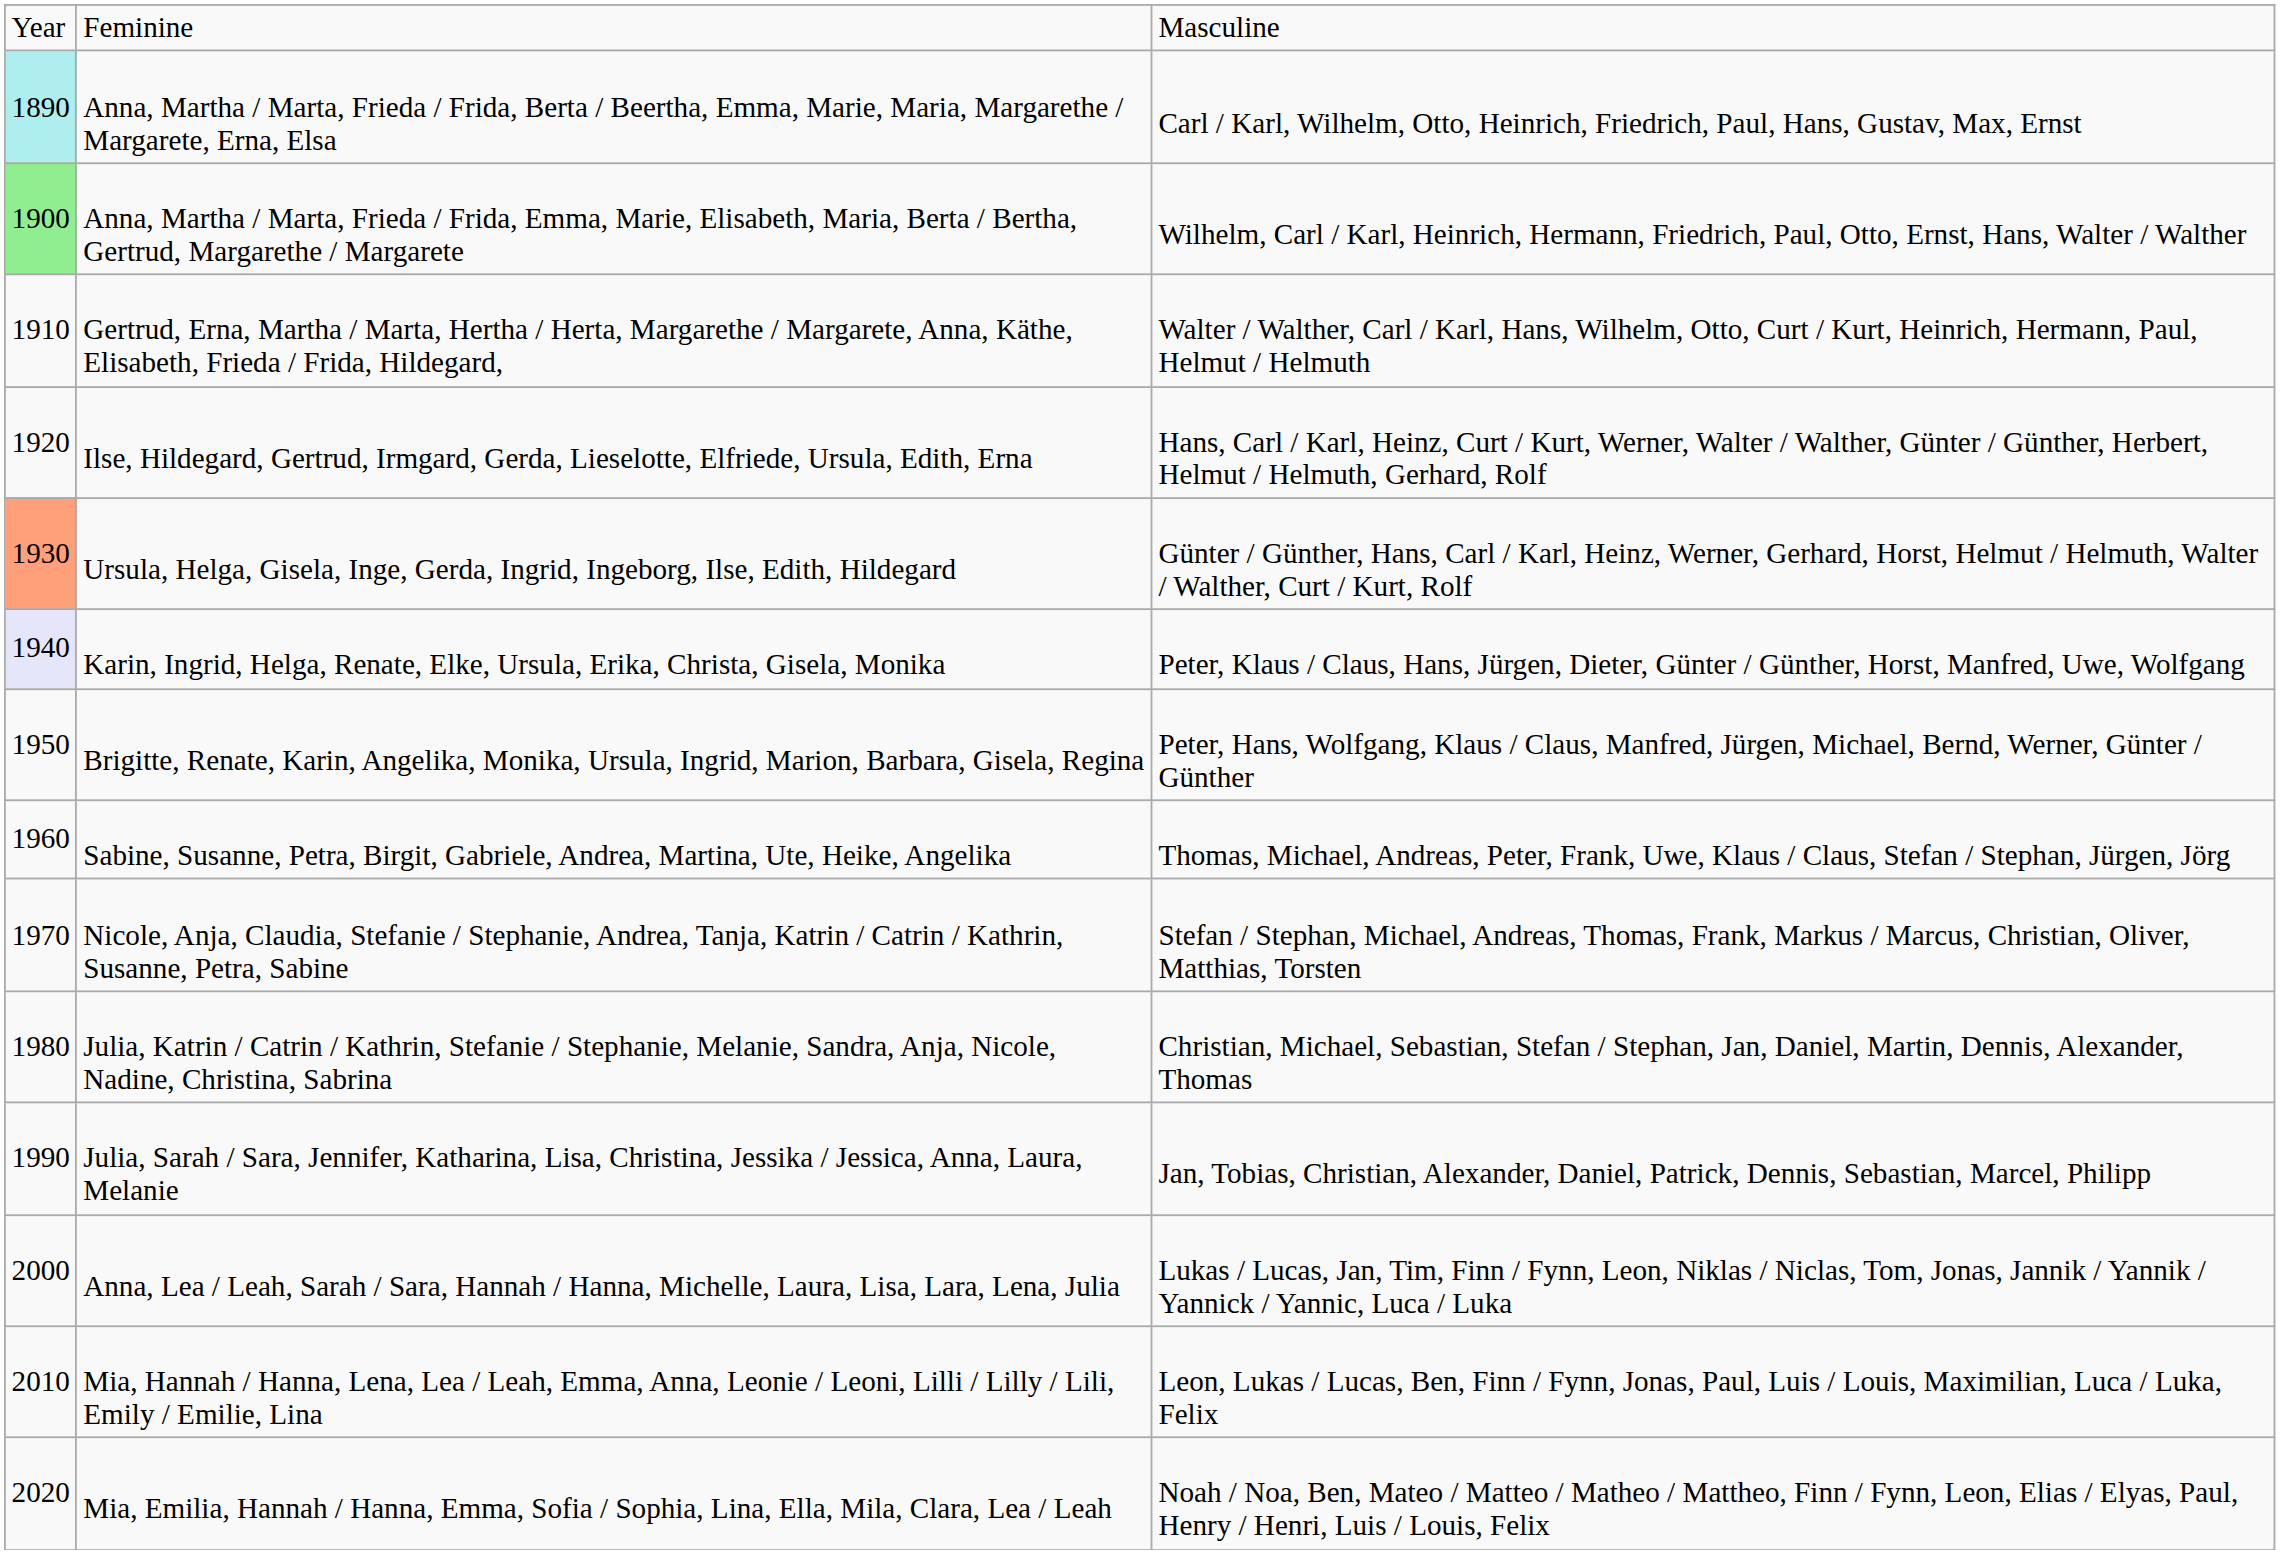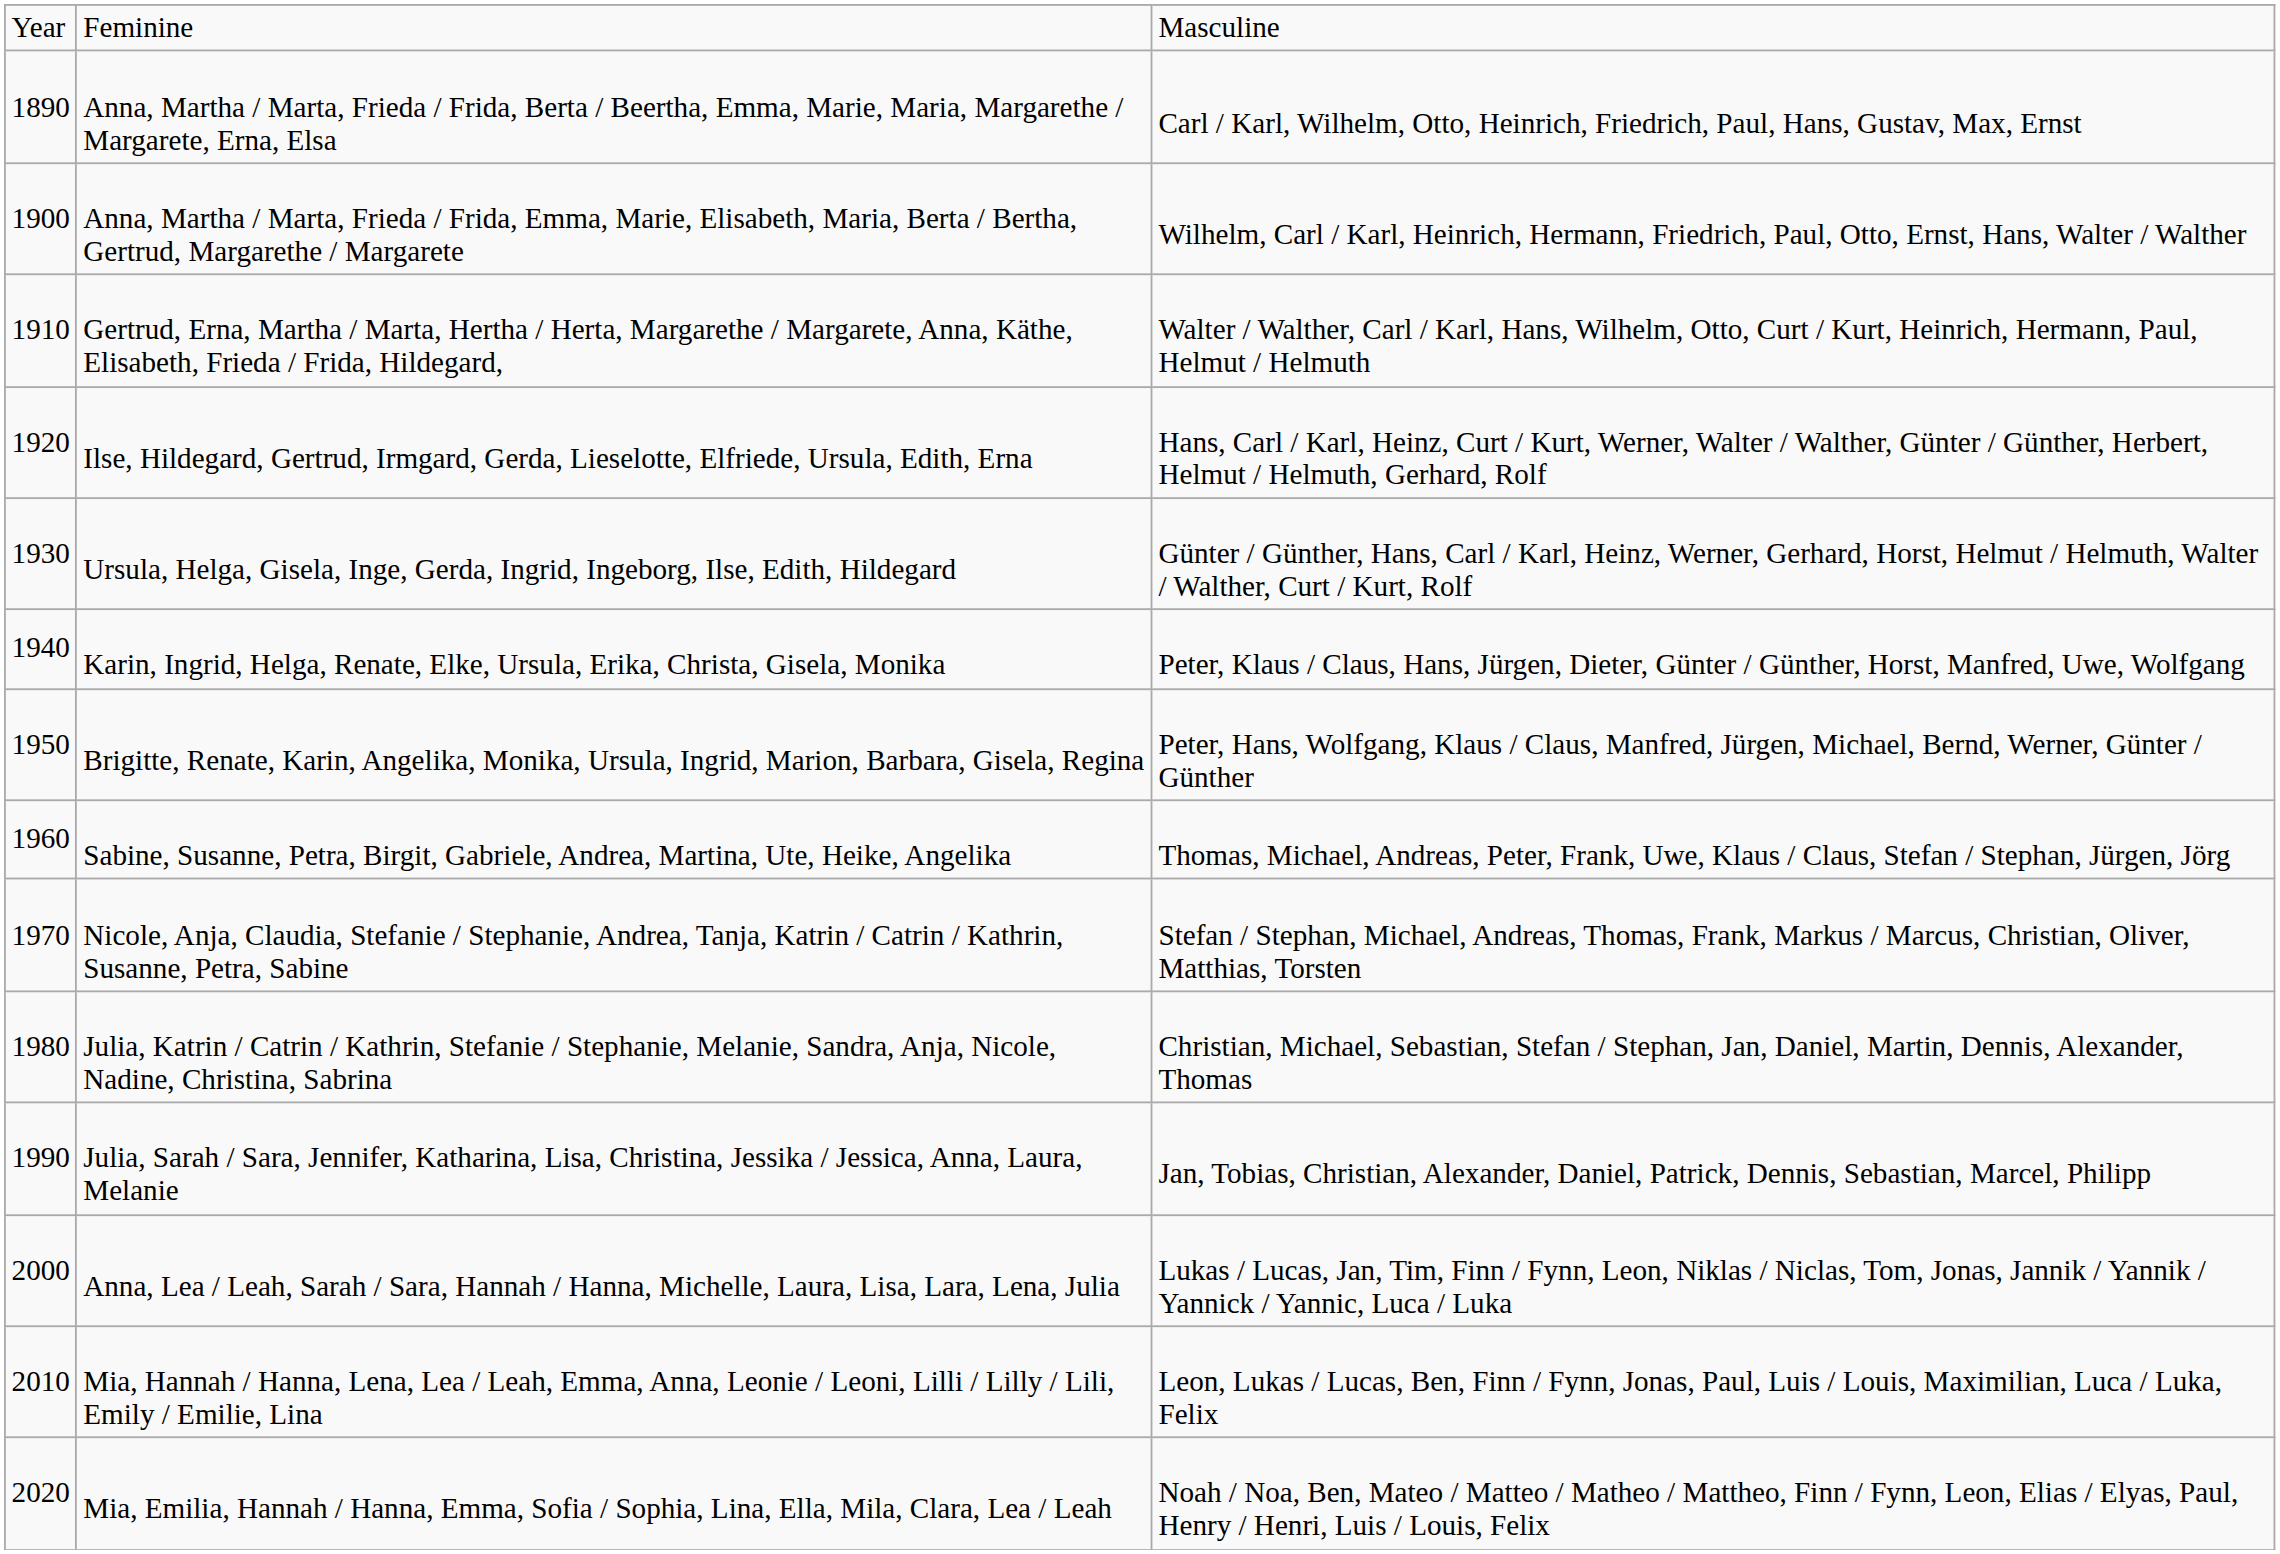row 2 | column 1: paleturquoise background -> no background
row 3 | column 1: lightgreen background -> no background
row 6 | column 1: lightsalmon background -> no background
row 7 | column 1: lavender background -> no background
